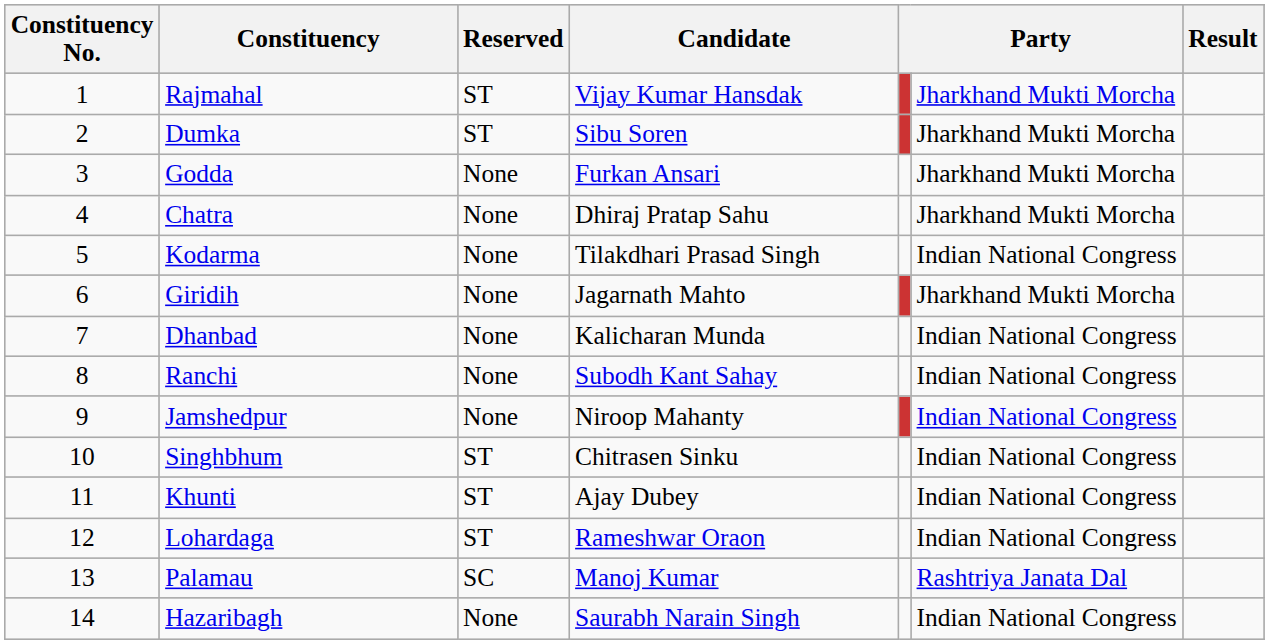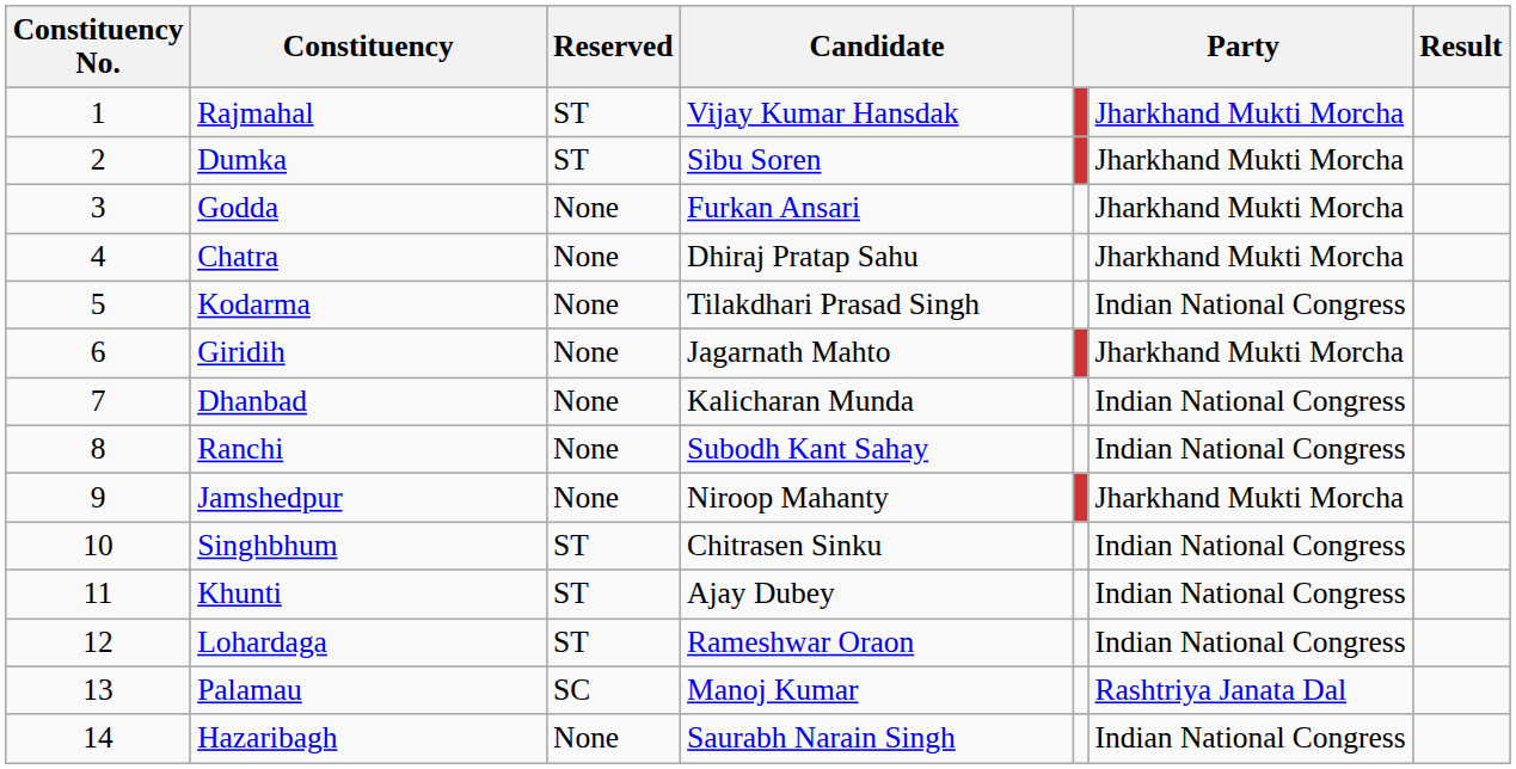Jamshedpur | column 6: Indian National Congress -> Jharkhand Mukti Morcha
